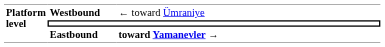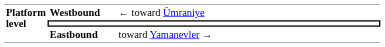Eastbound | column 3: bold -> normal
